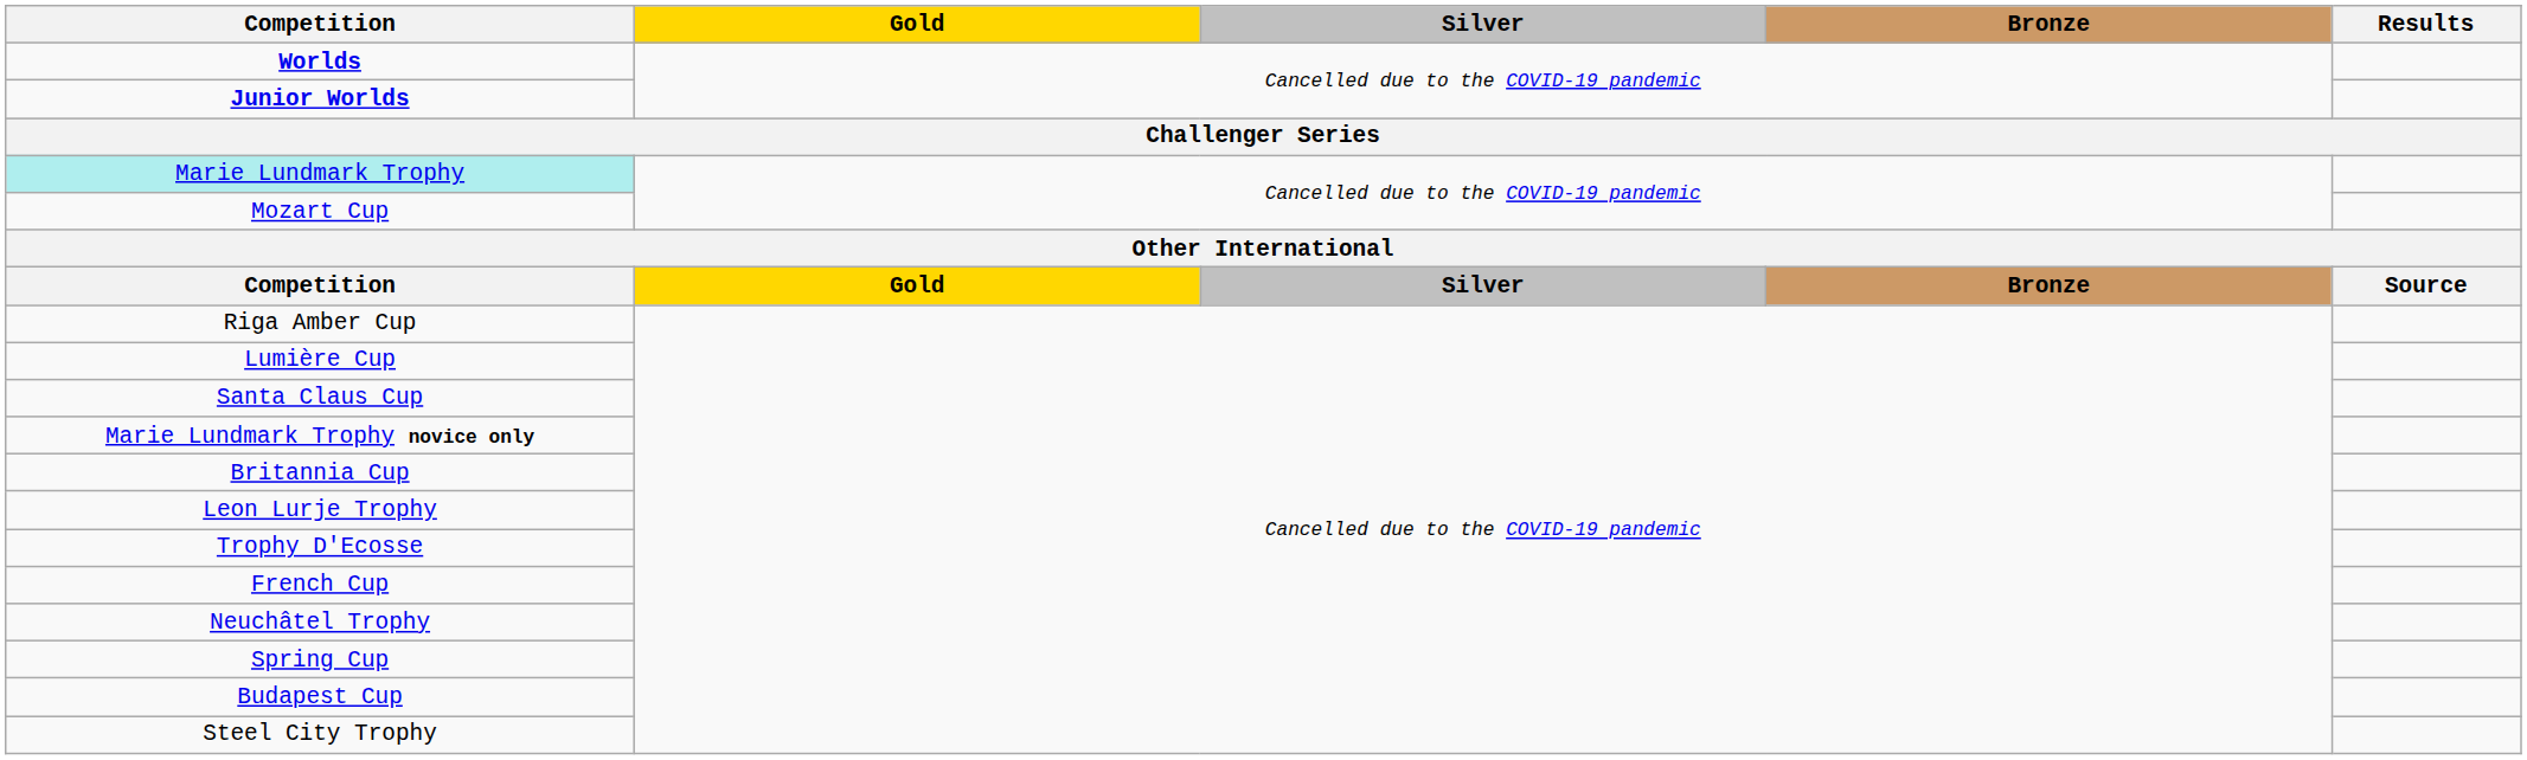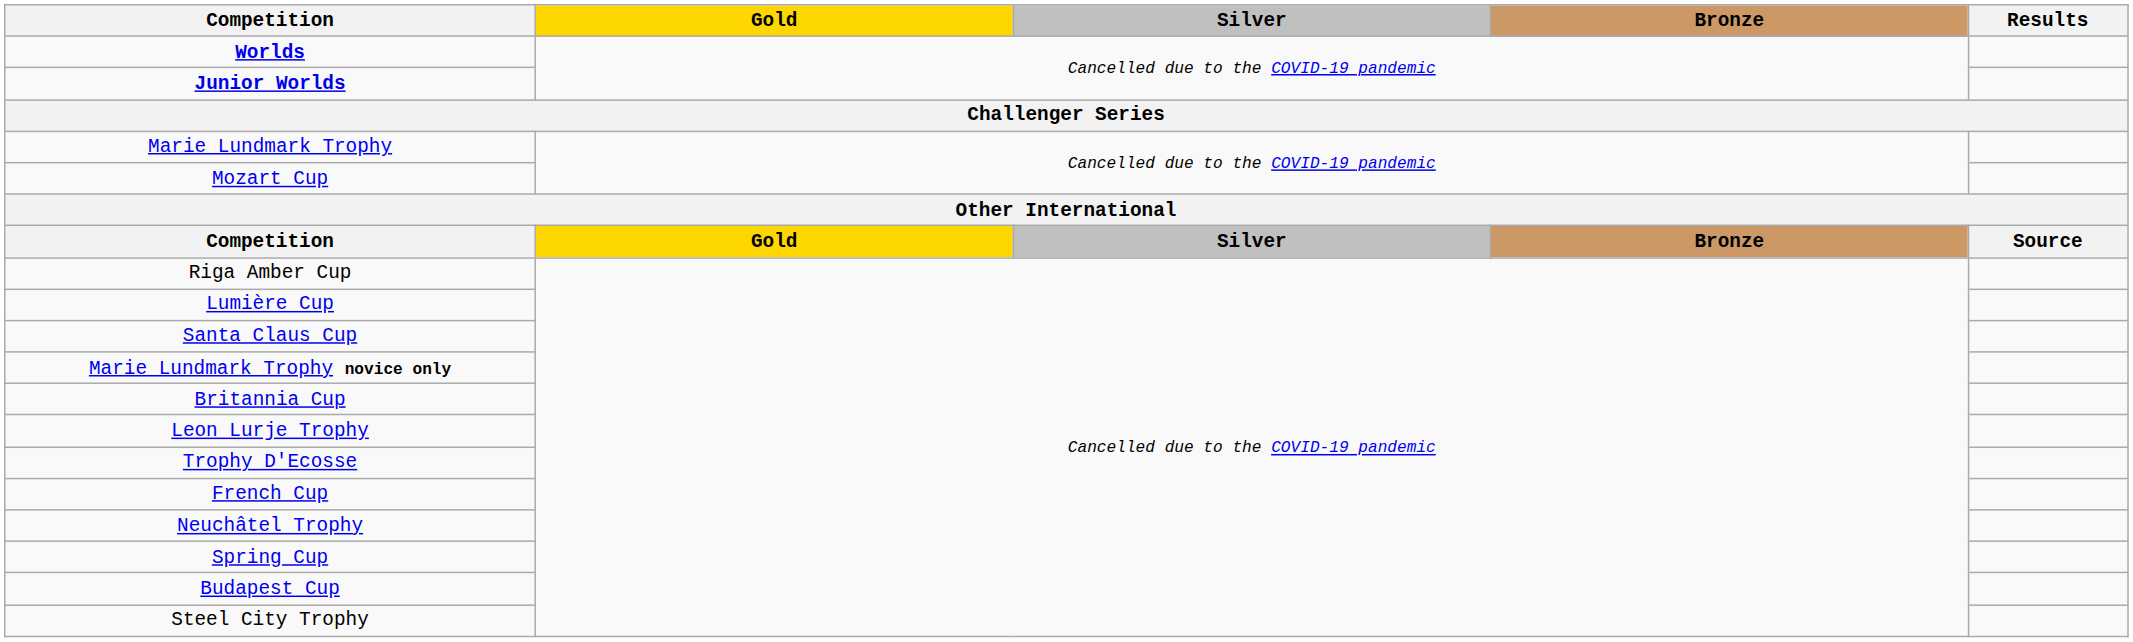Marie Lundmark Trophy | Competition: paleturquoise background -> no background
